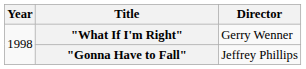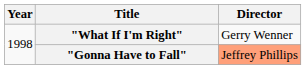"Gonna Have to Fall" | Director: no background -> lightsalmon background
